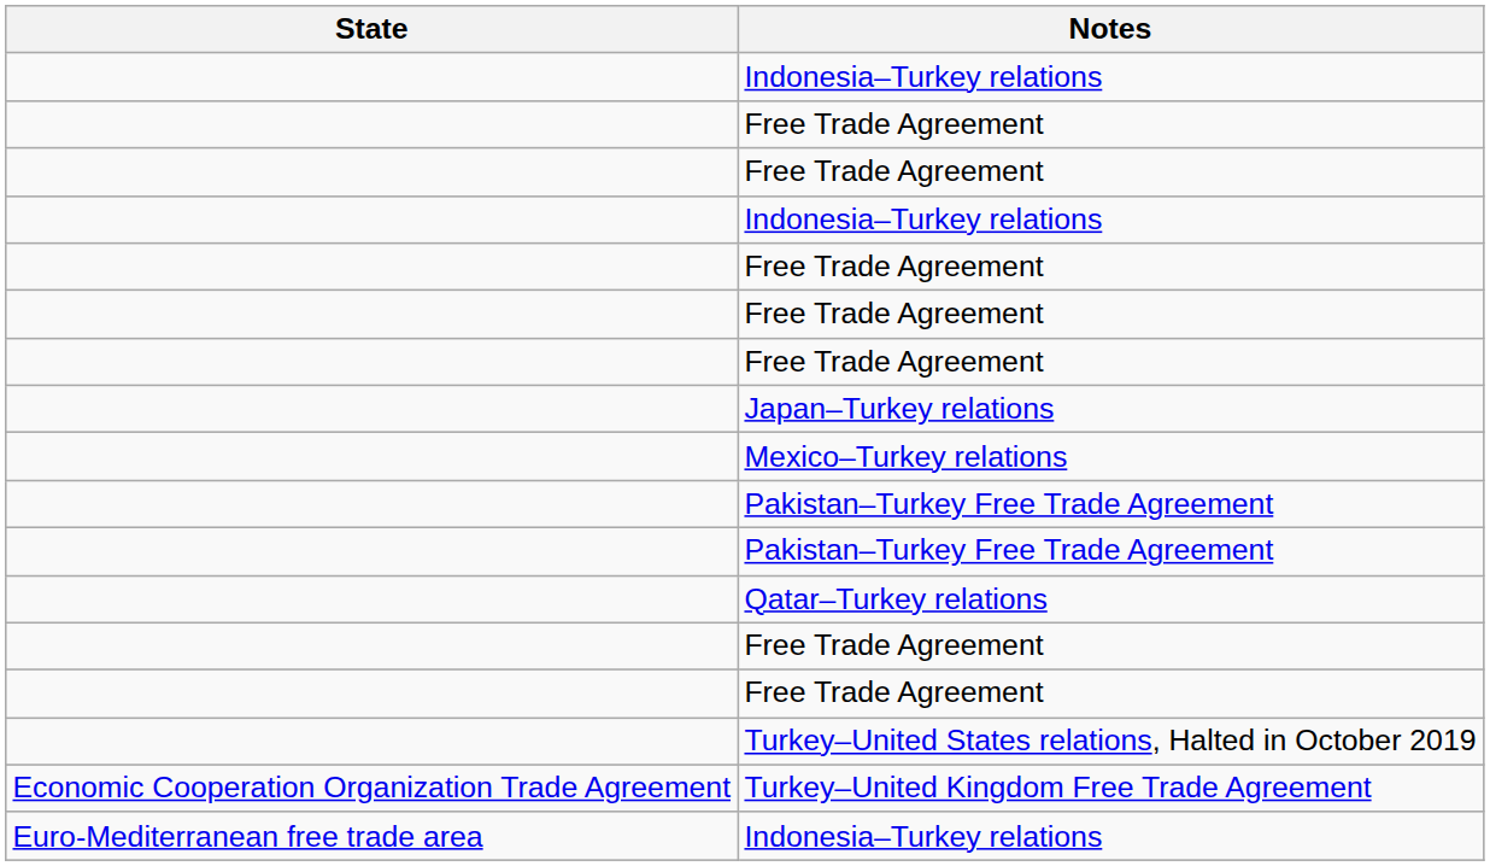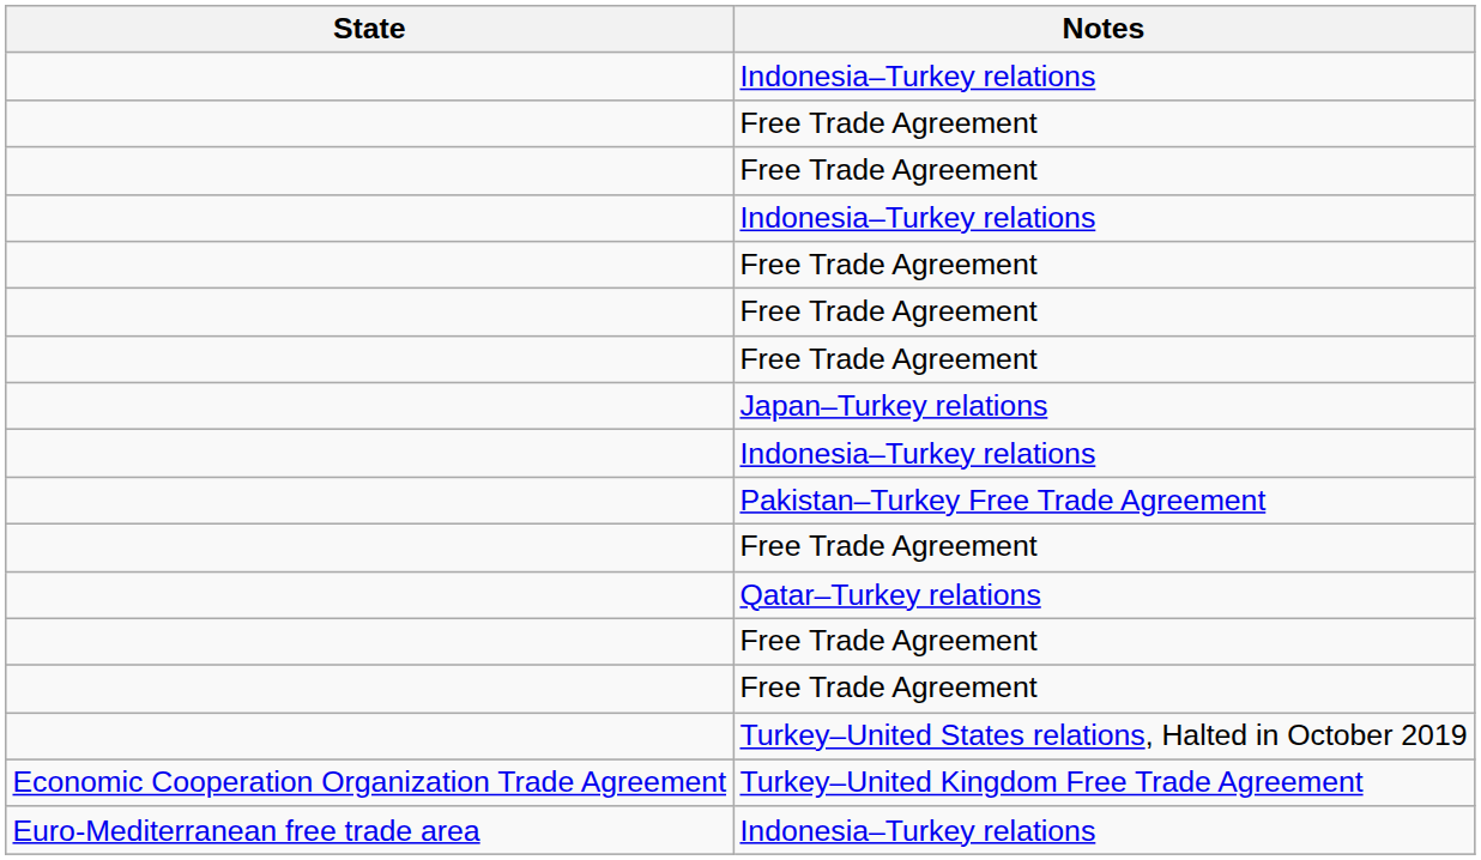row 10 | Notes: Mexico–Turkey relations -> Indonesia–Turkey relations
row 12 | Notes: Pakistan–Turkey Free Trade Agreement -> Free Trade Agreement
